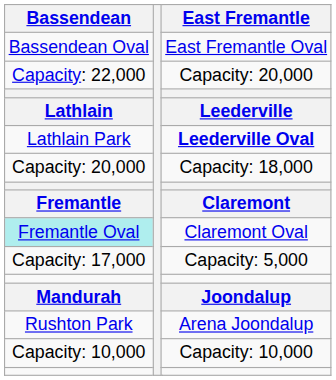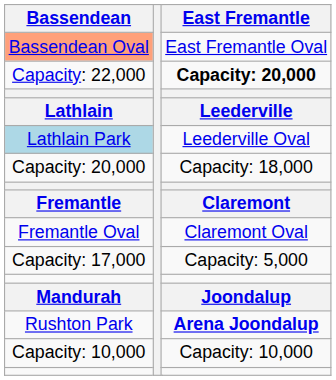Bassendean Oval | Bassendean: no background -> lightsalmon background
Capacity: 22,000 | East Fremantle: normal -> bold
Lathlain Park | Bassendean: no background -> lightblue background
Lathlain Park | East Fremantle: bold -> normal
Fremantle Oval | Bassendean: paleturquoise background -> no background
Rushton Park | East Fremantle: normal -> bold
